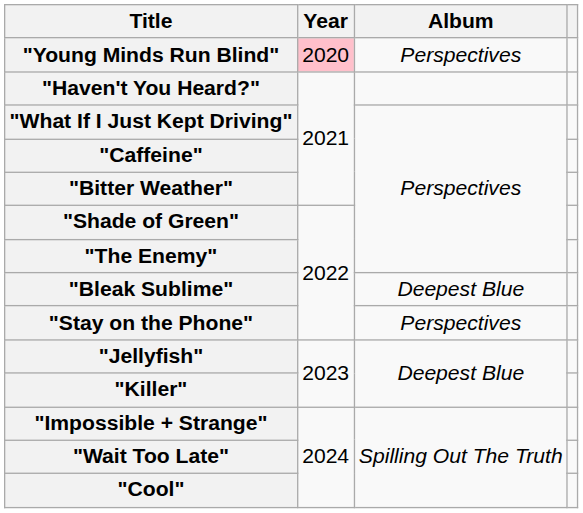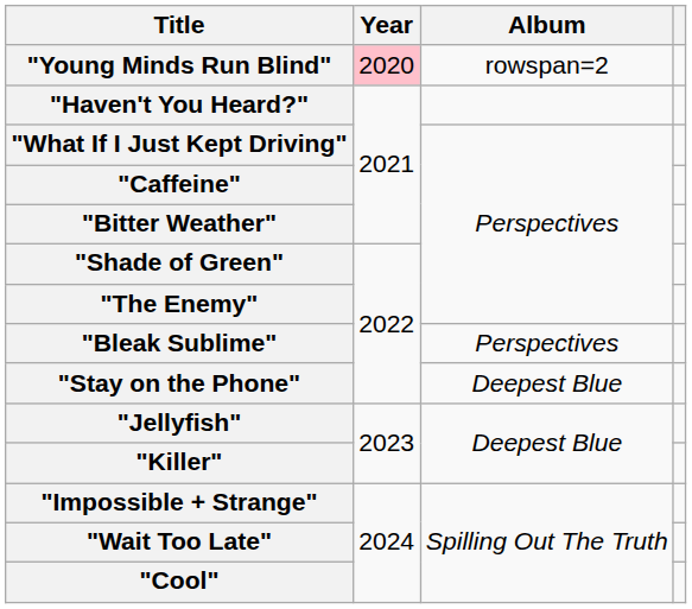"Young Minds Run Blind" | Album: Perspectives -> rowspan=2
"Bleak Sublime" | Album: Deepest Blue -> Perspectives
"Stay on the Phone" | Album: Perspectives -> Deepest Blue
